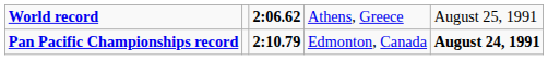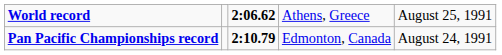Pan Pacific Championships record | column 5: bold -> normal
